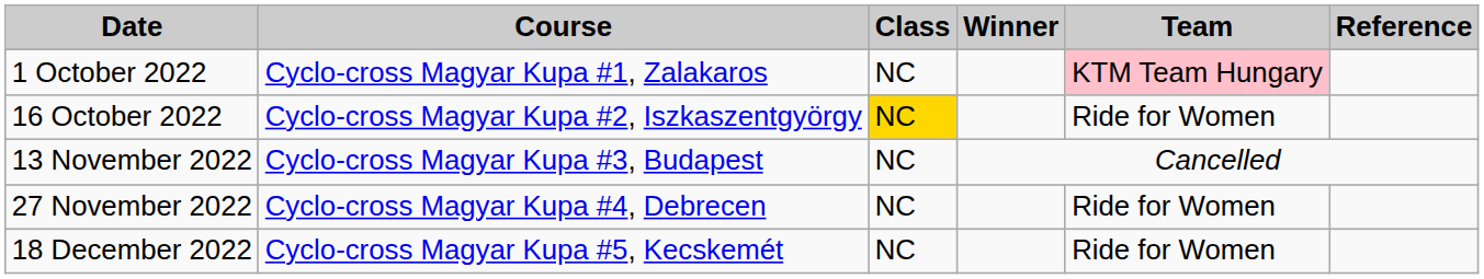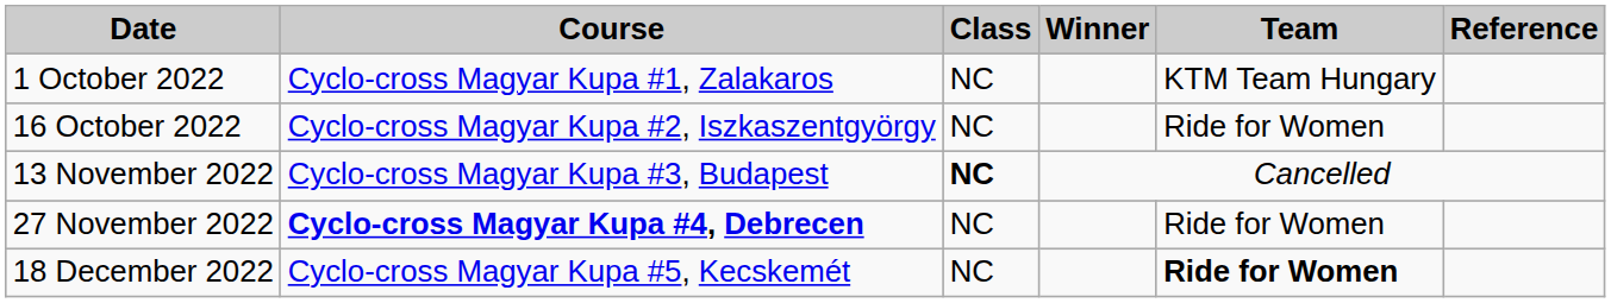1 October 2022 | Team: pink background -> no background
16 October 2022 | Class: gold background -> no background
13 November 2022 | Class: normal -> bold
27 November 2022 | Course: normal -> bold
18 December 2022 | Team: normal -> bold
